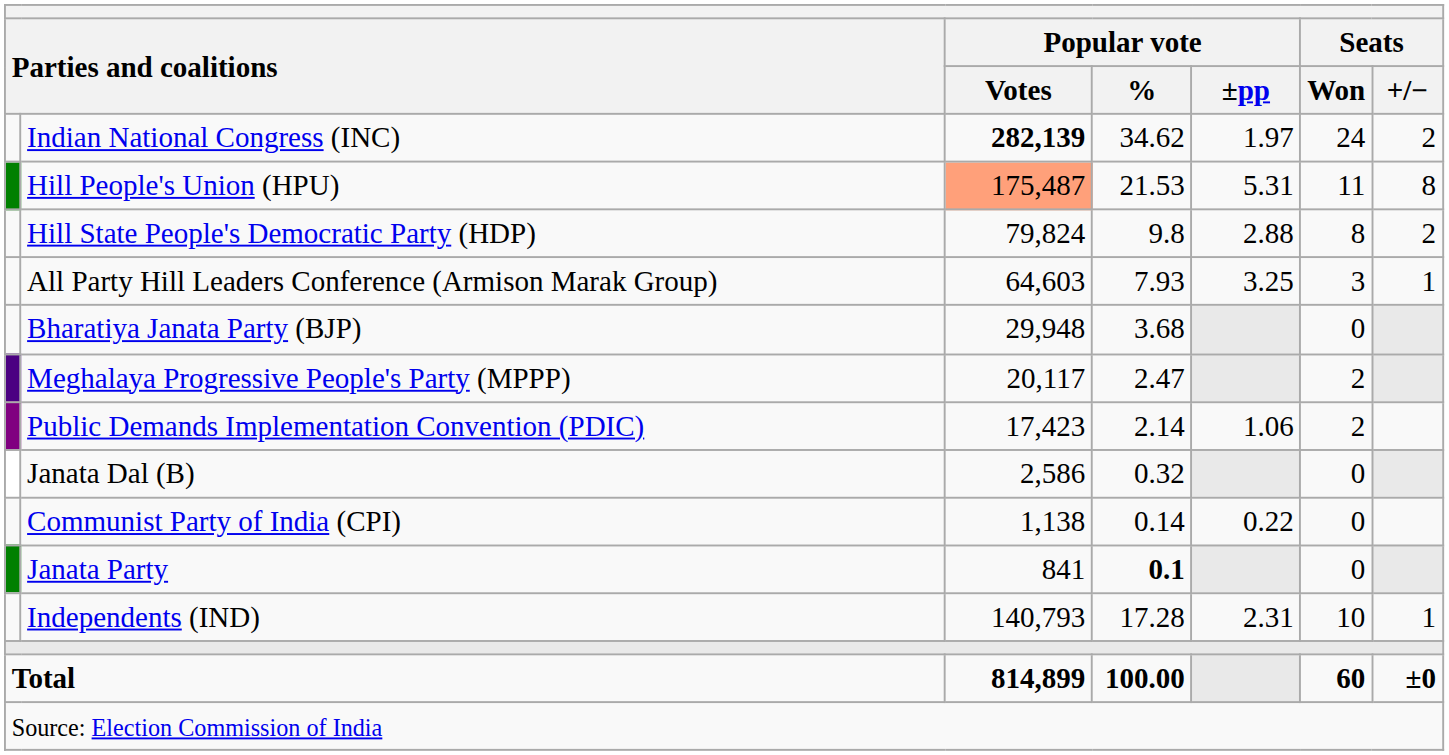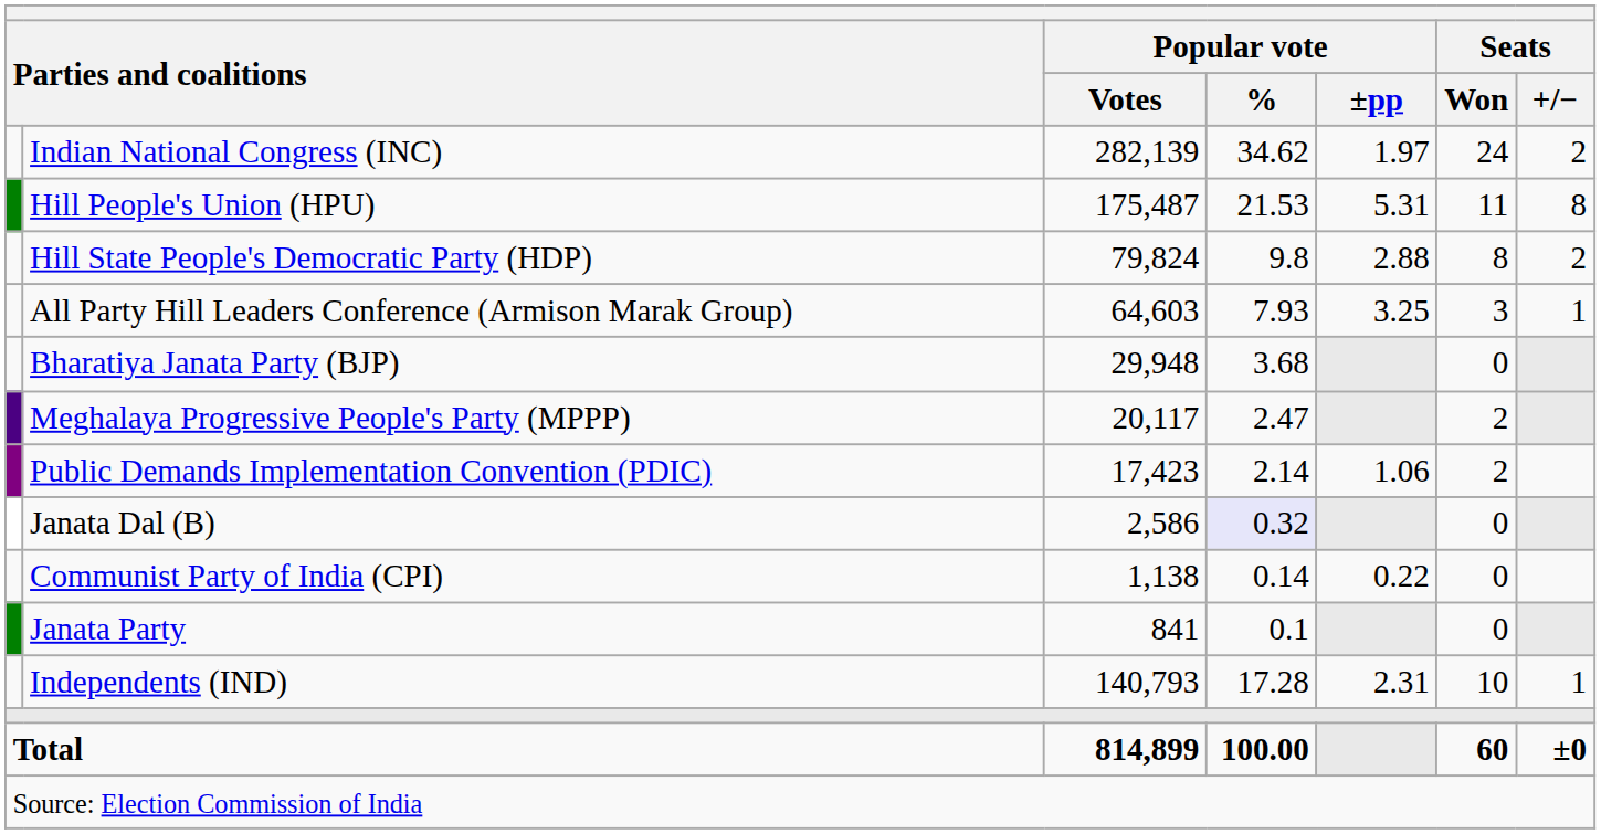Indian National Congress (INC) | Popular vote / Votes: bold -> normal
Hill People's Union (HPU) | Popular vote / Votes: lightsalmon background -> no background
Janata Dal (B) | Popular vote / %: no background -> lavender background
Janata Party | Popular vote / %: bold -> normal
